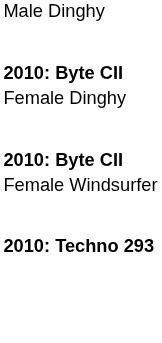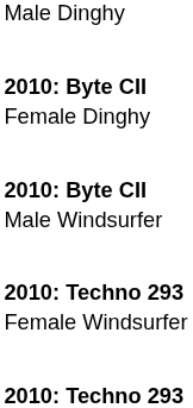+ row: Male Windsurfer 2010: Techno 293
